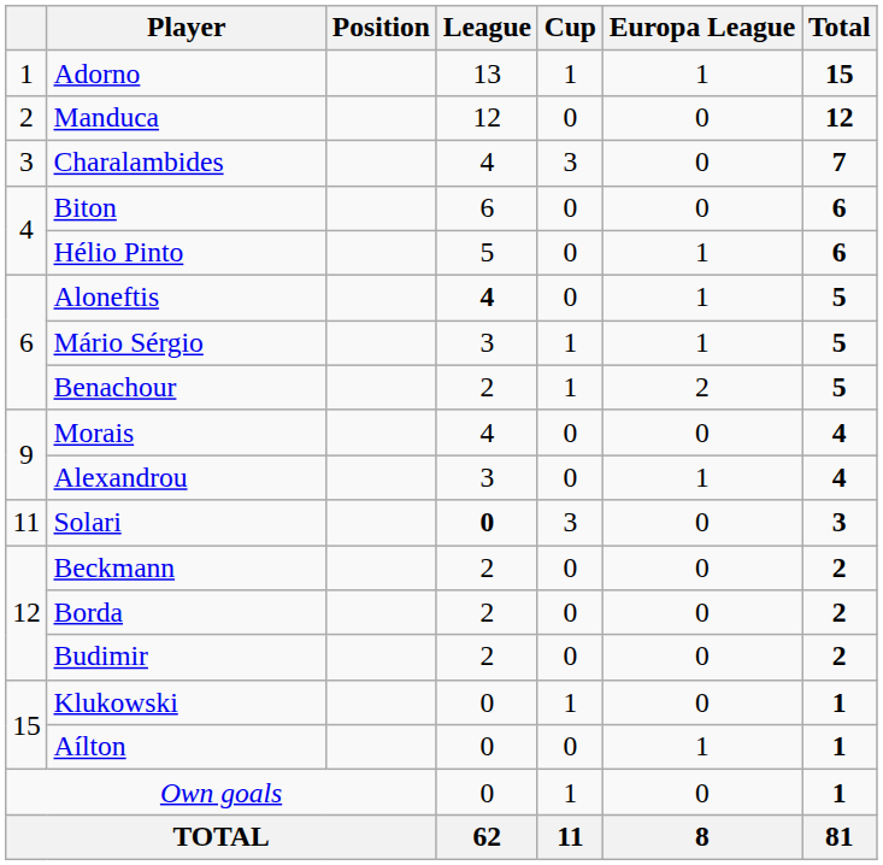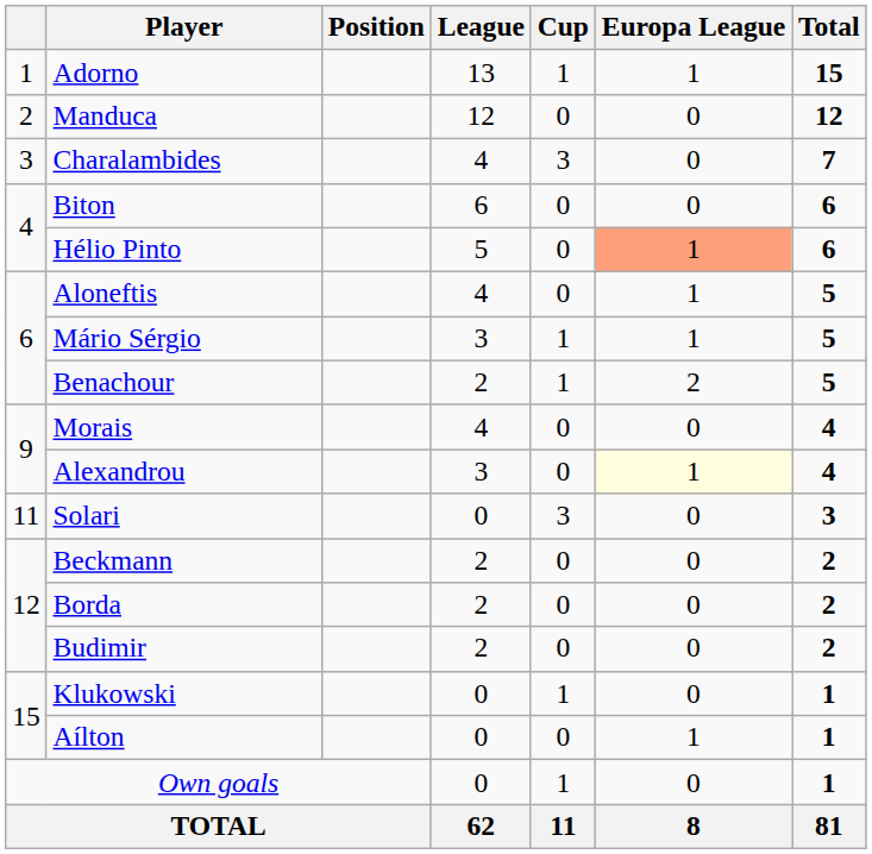Hélio Pinto | Europa League: no background -> lightsalmon background
Aloneftis | League: bold -> normal
Alexandrou | Europa League: no background -> lightyellow background
Solari | League: bold -> normal
